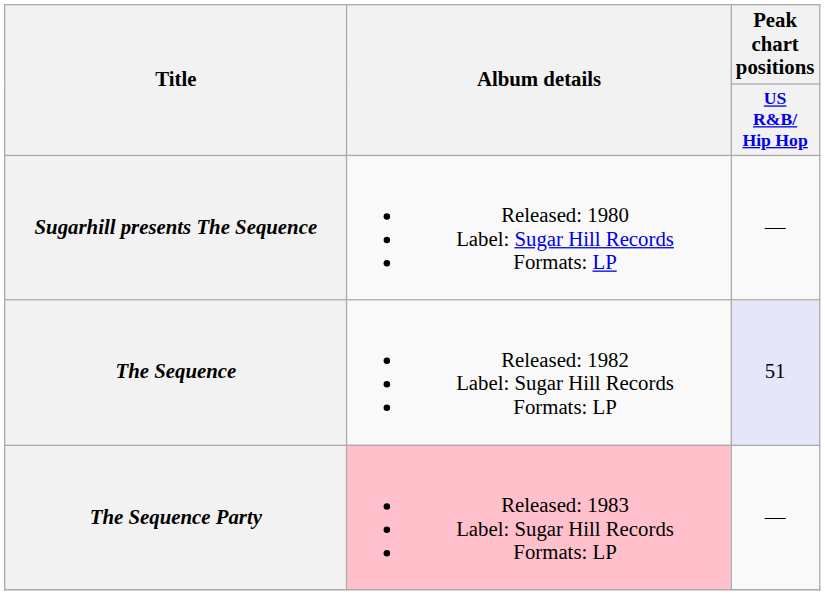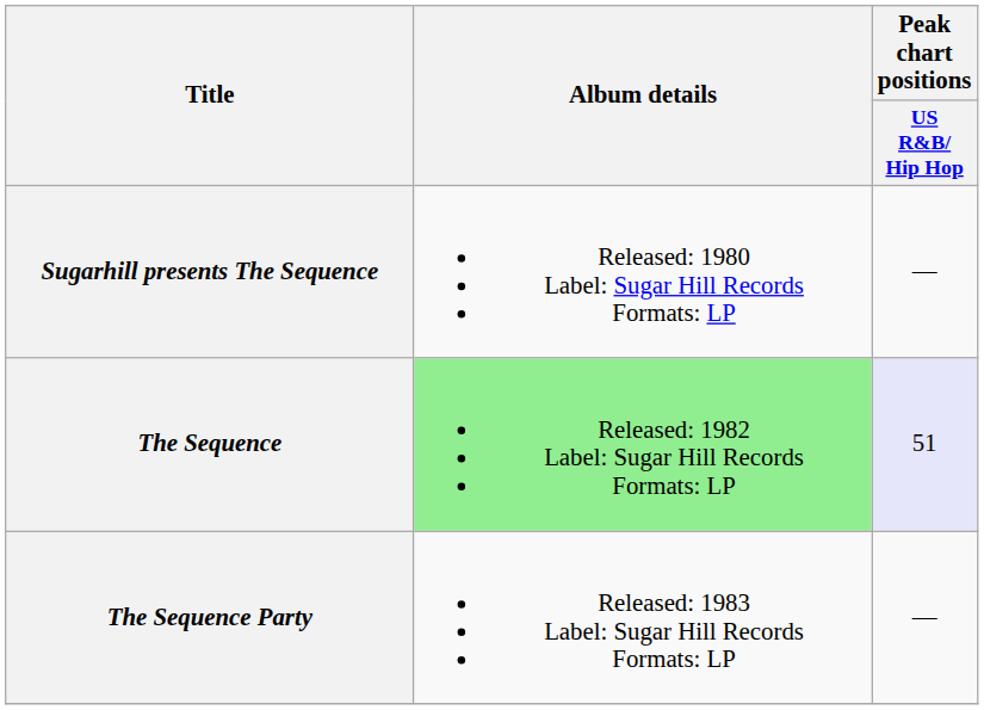The Sequence | Album details: no background -> lightgreen background
The Sequence Party | Album details: pink background -> no background
